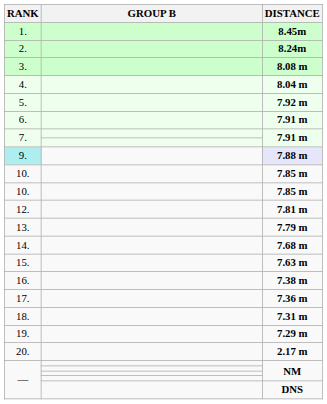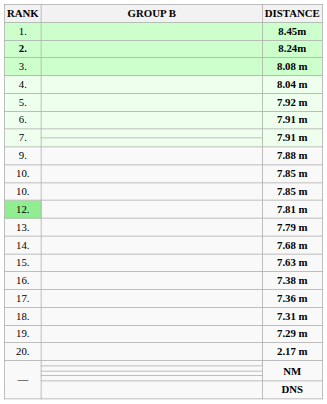2. | RANK: normal -> bold
9. | RANK: paleturquoise background -> no background
9. | DISTANCE: lavender background -> no background
12. | RANK: no background -> lightgreen background
